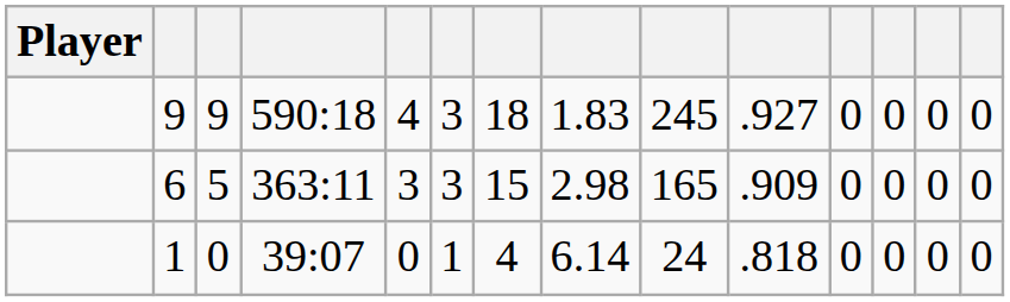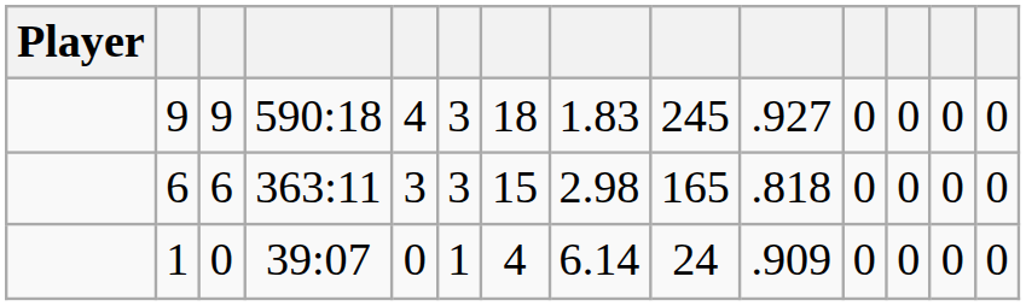row 3 | column 3: 5 -> 6
row 3 | column 10: .909 -> .818
row 4 | column 10: .818 -> .909
